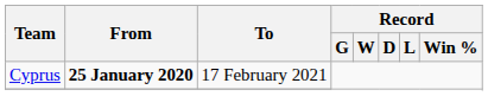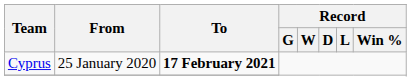Cyprus | From: bold -> normal
Cyprus | To: normal -> bold
